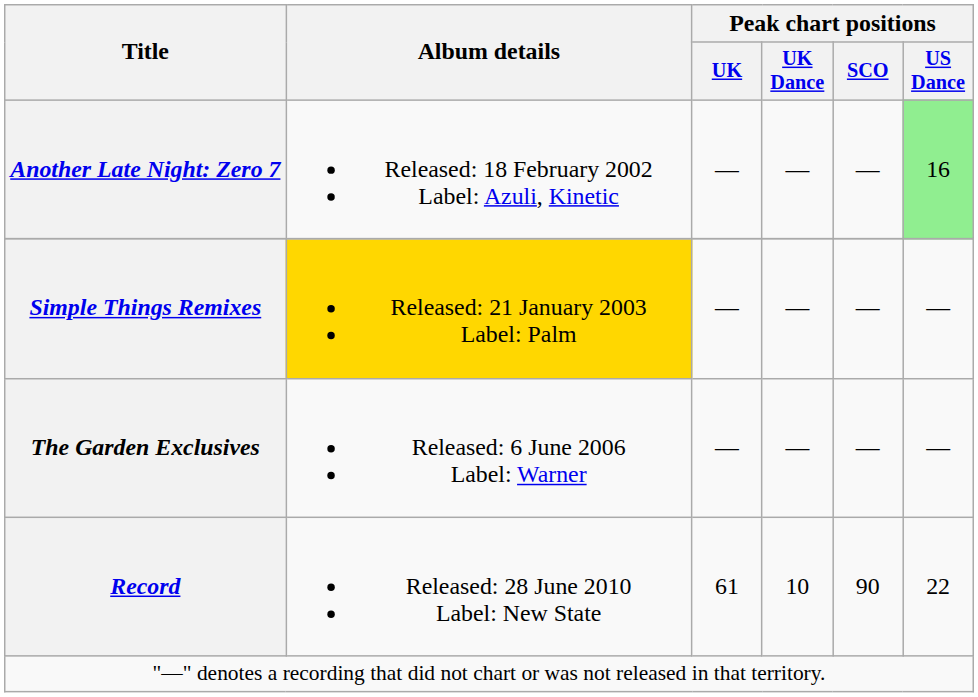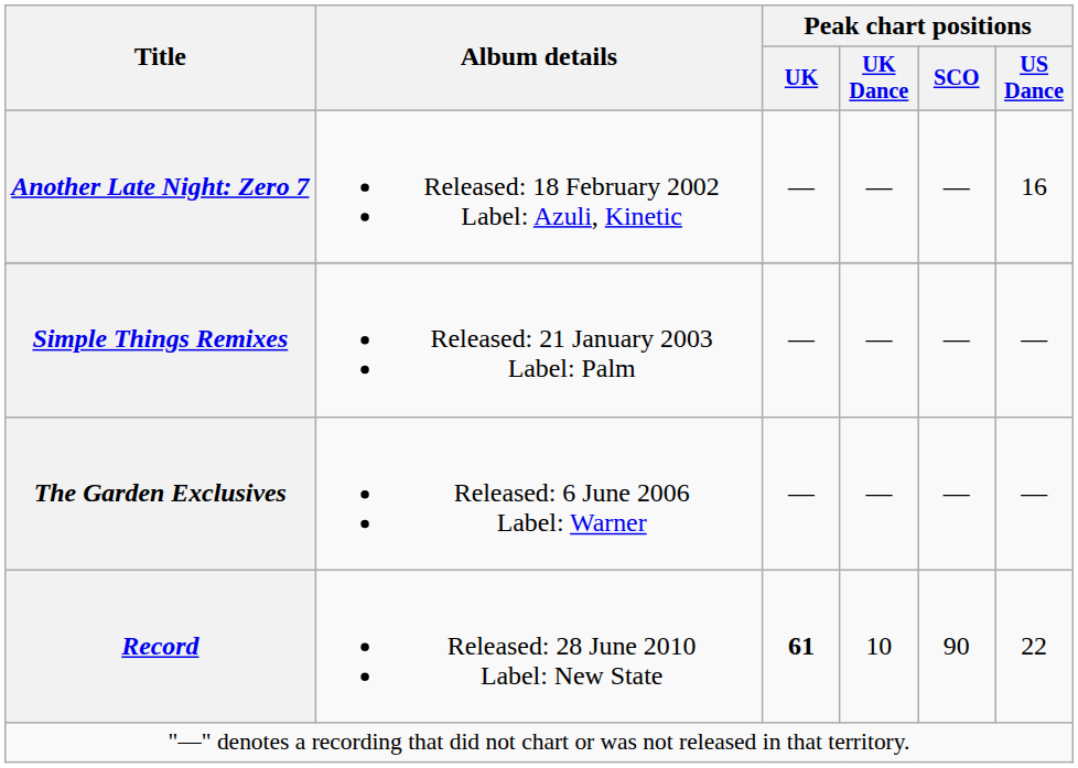Another Late Night: Zero 7 | Peak chart positions / US Dance: lightgreen background -> no background
Simple Things Remixes | Album details: gold background -> no background
Record | Peak chart positions / UK: normal -> bold
